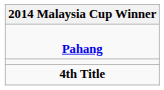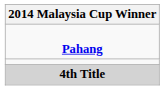row 4 | column 1: no background -> lightgrey background
